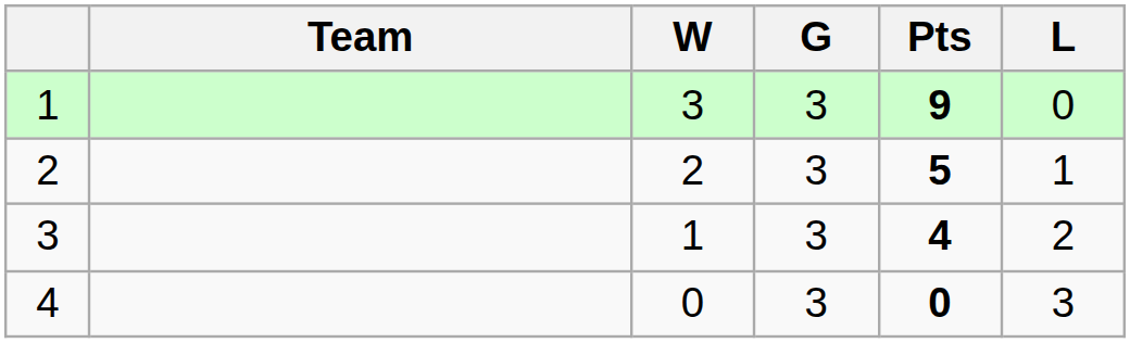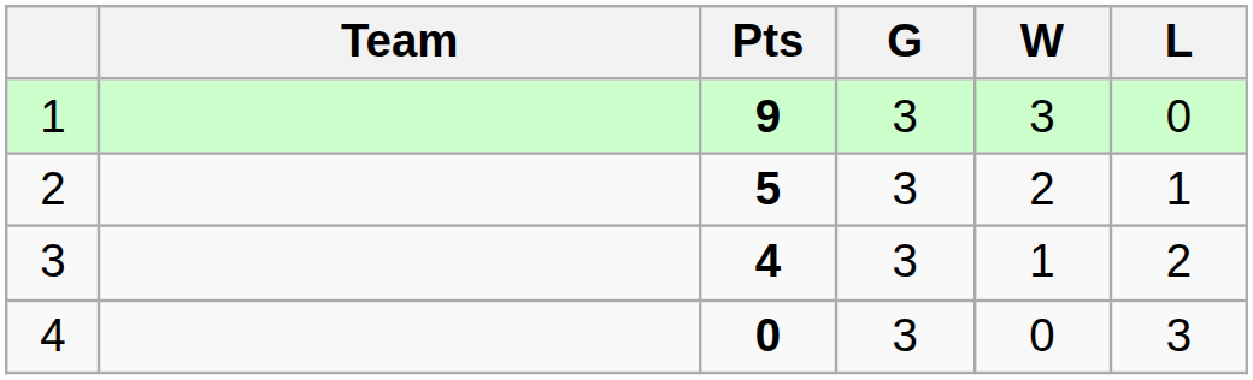columns swapped: Pts <-> W
